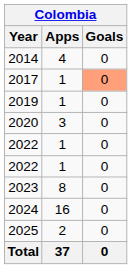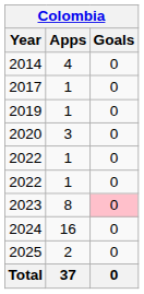2017 | Goals: lightsalmon background -> no background
2023 | Goals: no background -> pink background
